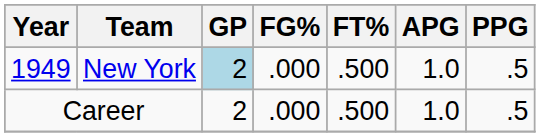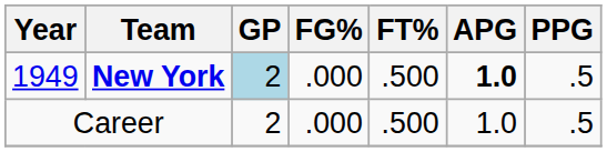1949 | Team: normal -> bold
1949 | APG: normal -> bold
